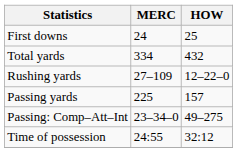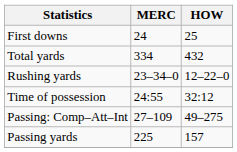Rushing yards | MERC: 27–109 -> 23–34–0
rows swapped: Passing yards <-> Time of possession
Passing: Comp–Att–Int | MERC: 23–34–0 -> 27–109
